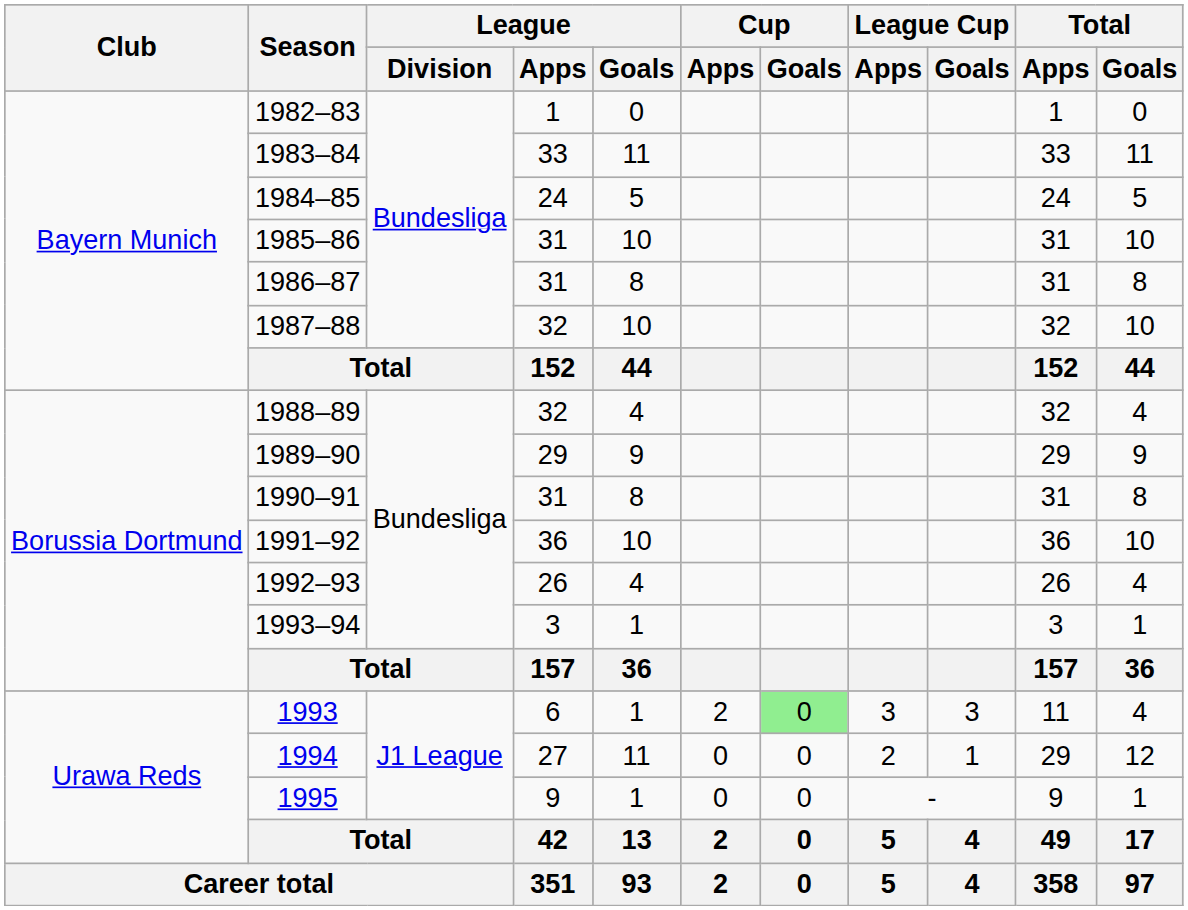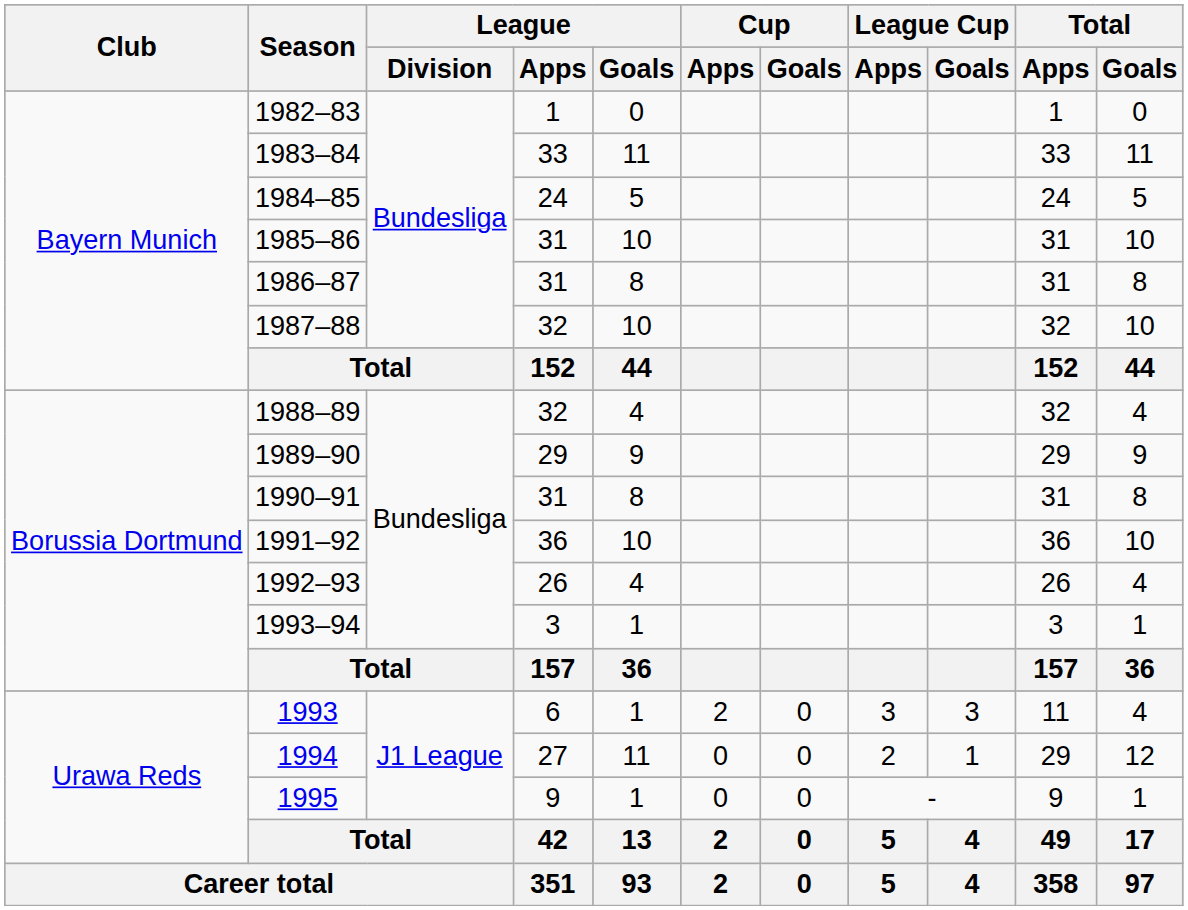1993 | Cup / Goals: lightgreen background -> no background
